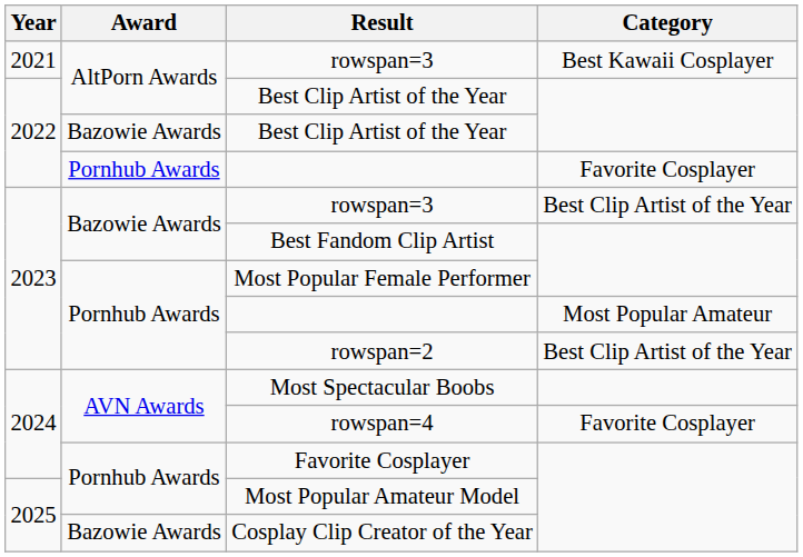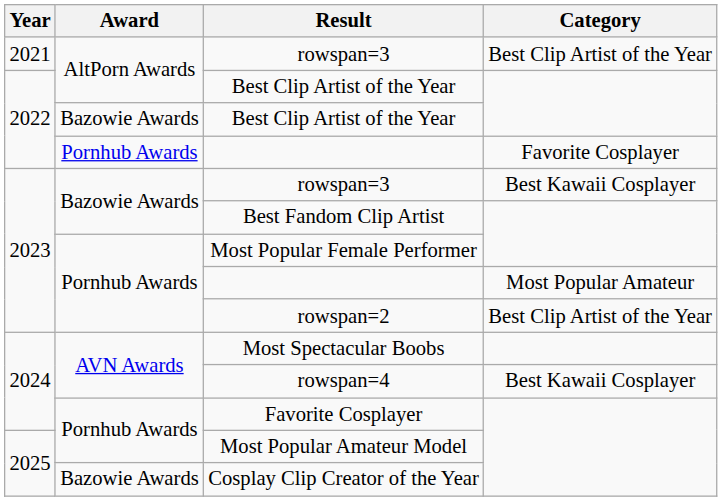2021 / rowspan=3 | Category: Best Kawaii Cosplayer -> Best Clip Artist of the Year
2023 / rowspan=3 | Category: Best Clip Artist of the Year -> Best Kawaii Cosplayer
rowspan=4 | Category: Favorite Cosplayer -> Best Kawaii Cosplayer
